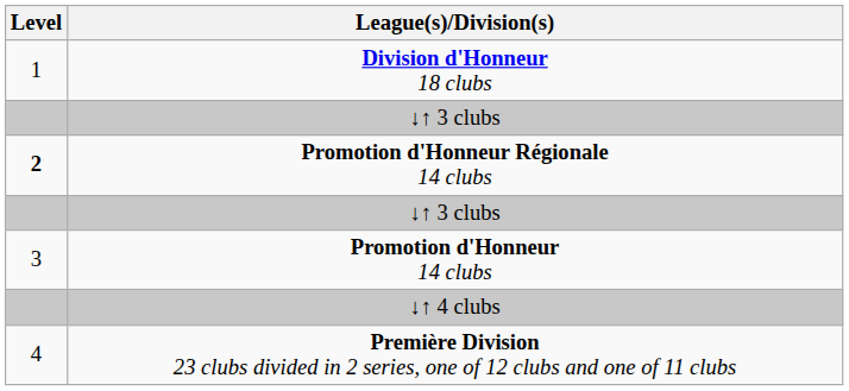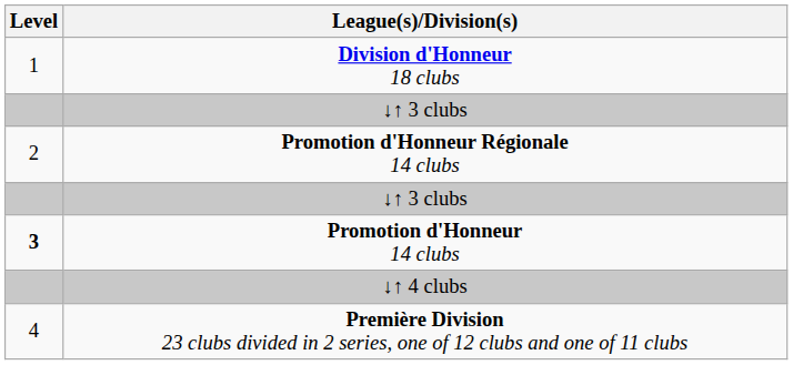Promotion d'Honneur Régionale 14 clubs | Level: bold -> normal
Promotion d'Honneur 14 clubs | Level: normal -> bold
